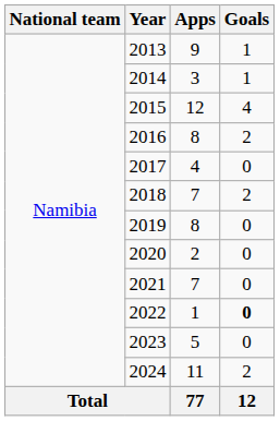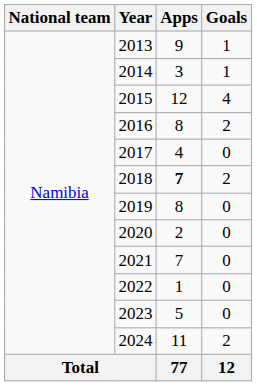2018 | Apps: normal -> bold
2022 | Goals: bold -> normal
